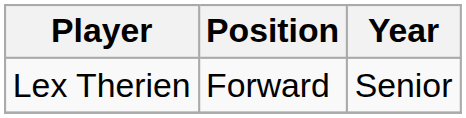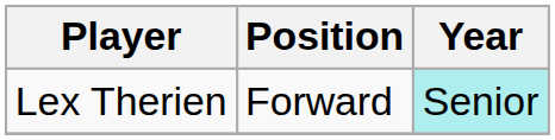Lex Therien | Year: no background -> paleturquoise background
